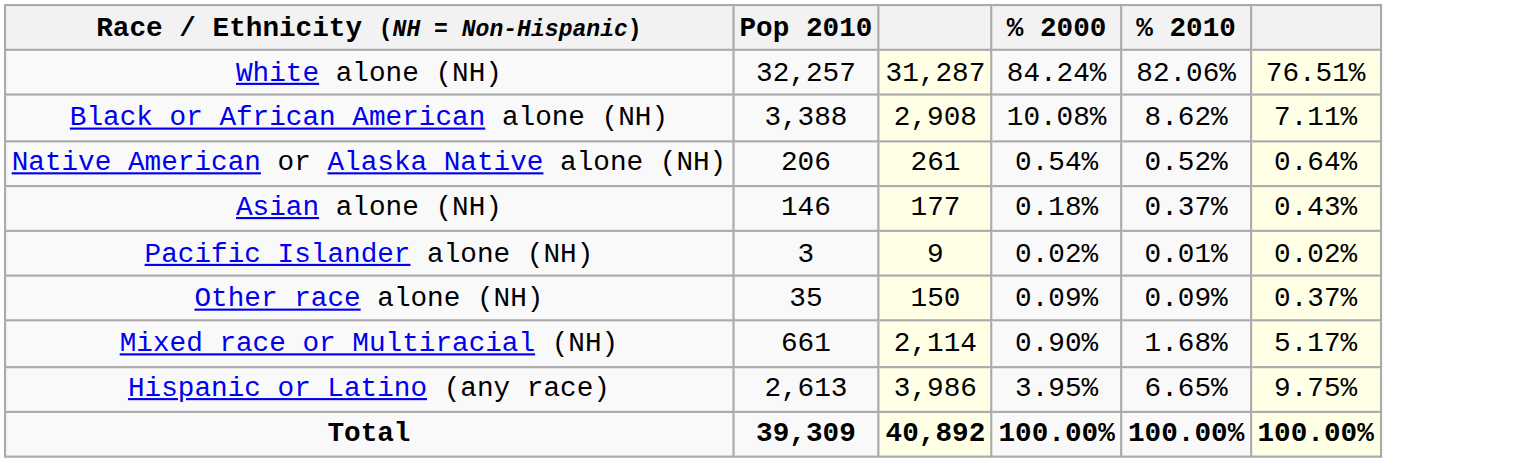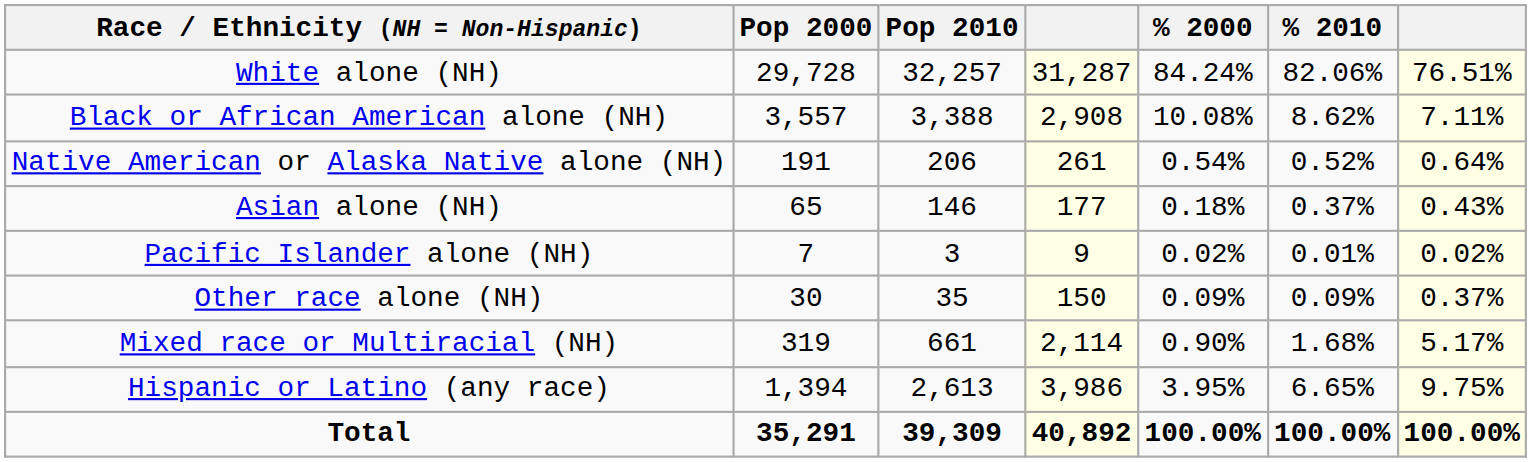+ column: Pop 2000 | 29,728 | 3,557 | 191 | 65 | 7 | 30 | 319 | 1,394 | 35,291
